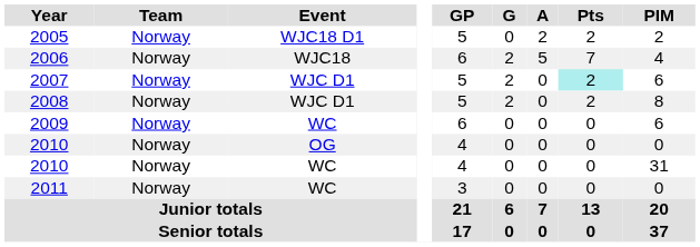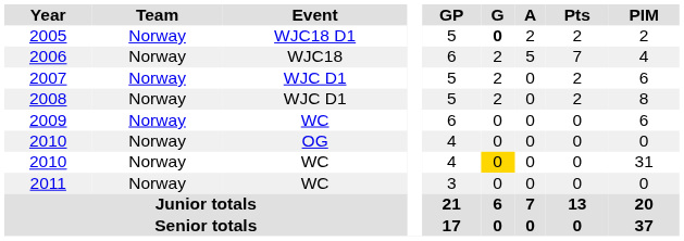2005 | G: normal -> bold
2007 | Pts: paleturquoise background -> no background
2010 / WC | G: no background -> gold background
